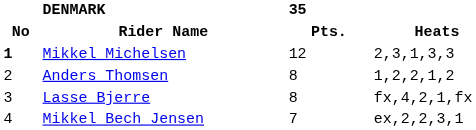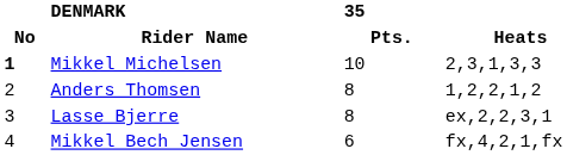Mikkel Michelsen | 35 / Pts.: 12 -> 10
Lasse Bjerre | Heats: fx,4,2,1,fx -> ex,2,2,3,1
Mikkel Bech Jensen | 35 / Pts.: 7 -> 6
Mikkel Bech Jensen | Heats: ex,2,2,3,1 -> fx,4,2,1,fx
